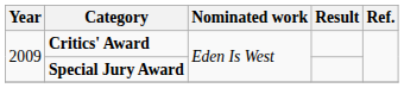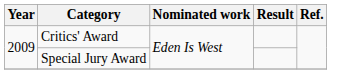Critics' Award | Category: bold -> normal
Special Jury Award | Category: bold -> normal
